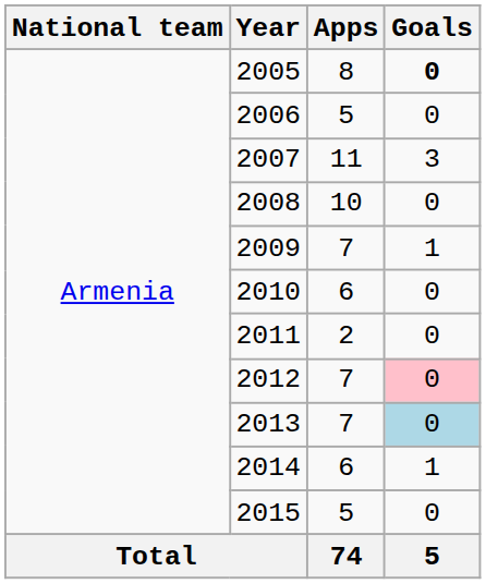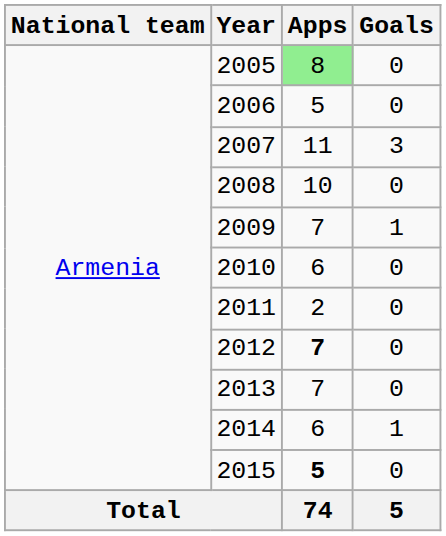2005 | Apps: no background -> lightgreen background
2005 | Goals: bold -> normal
2012 | Apps: normal -> bold
2012 | Goals: pink background -> no background
2013 | Goals: lightblue background -> no background
2015 | Apps: normal -> bold
